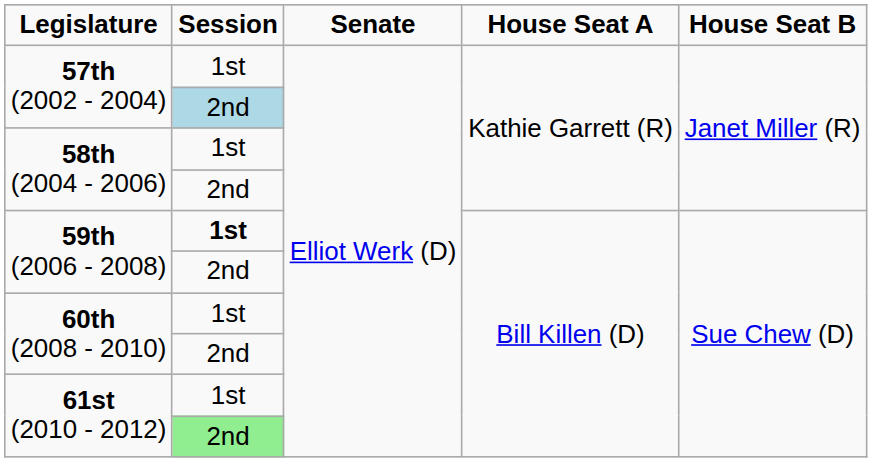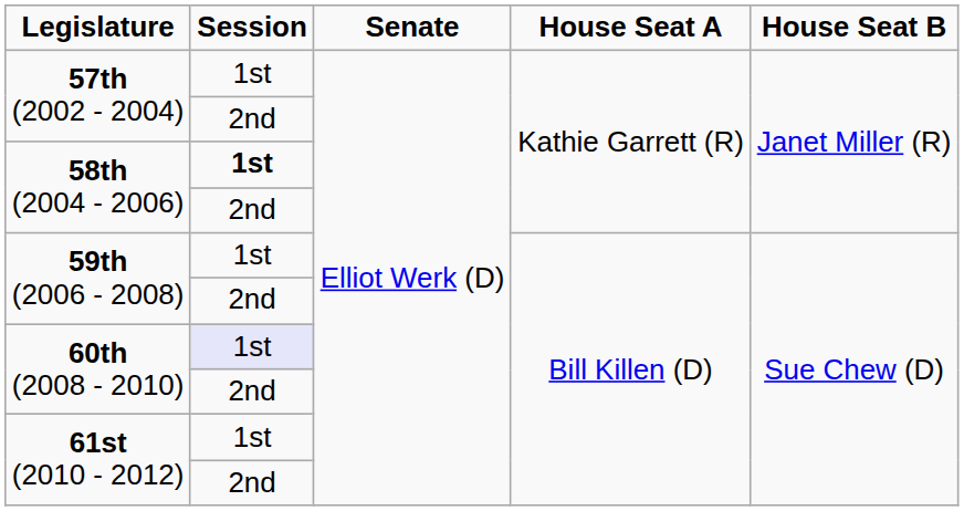57th (2002 - 2004) / 2nd | Session: lightblue background -> no background
58th (2004 - 2006) / 1st | Session: normal -> bold
59th (2006 - 2008) / 1st | Session: bold -> normal
60th (2008 - 2010) / 1st | Session: no background -> lavender background
61st (2010 - 2012) / 2nd | Session: lightgreen background -> no background
